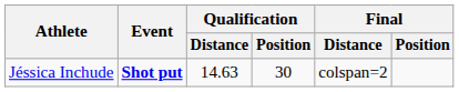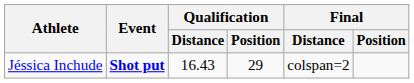Jéssica Inchude | Qualification / Distance: 14.63 -> 16.43
Jéssica Inchude | Qualification / Position: 30 -> 29
